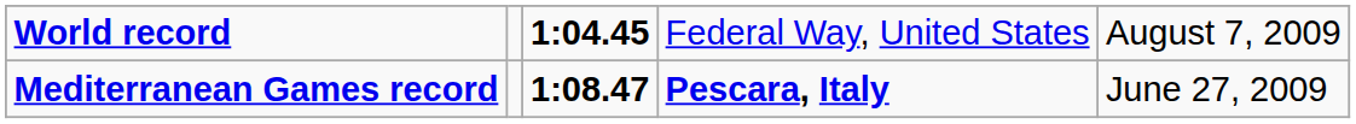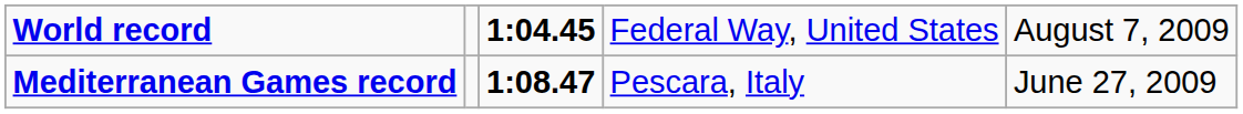Mediterranean Games record | column 4: bold -> normal
